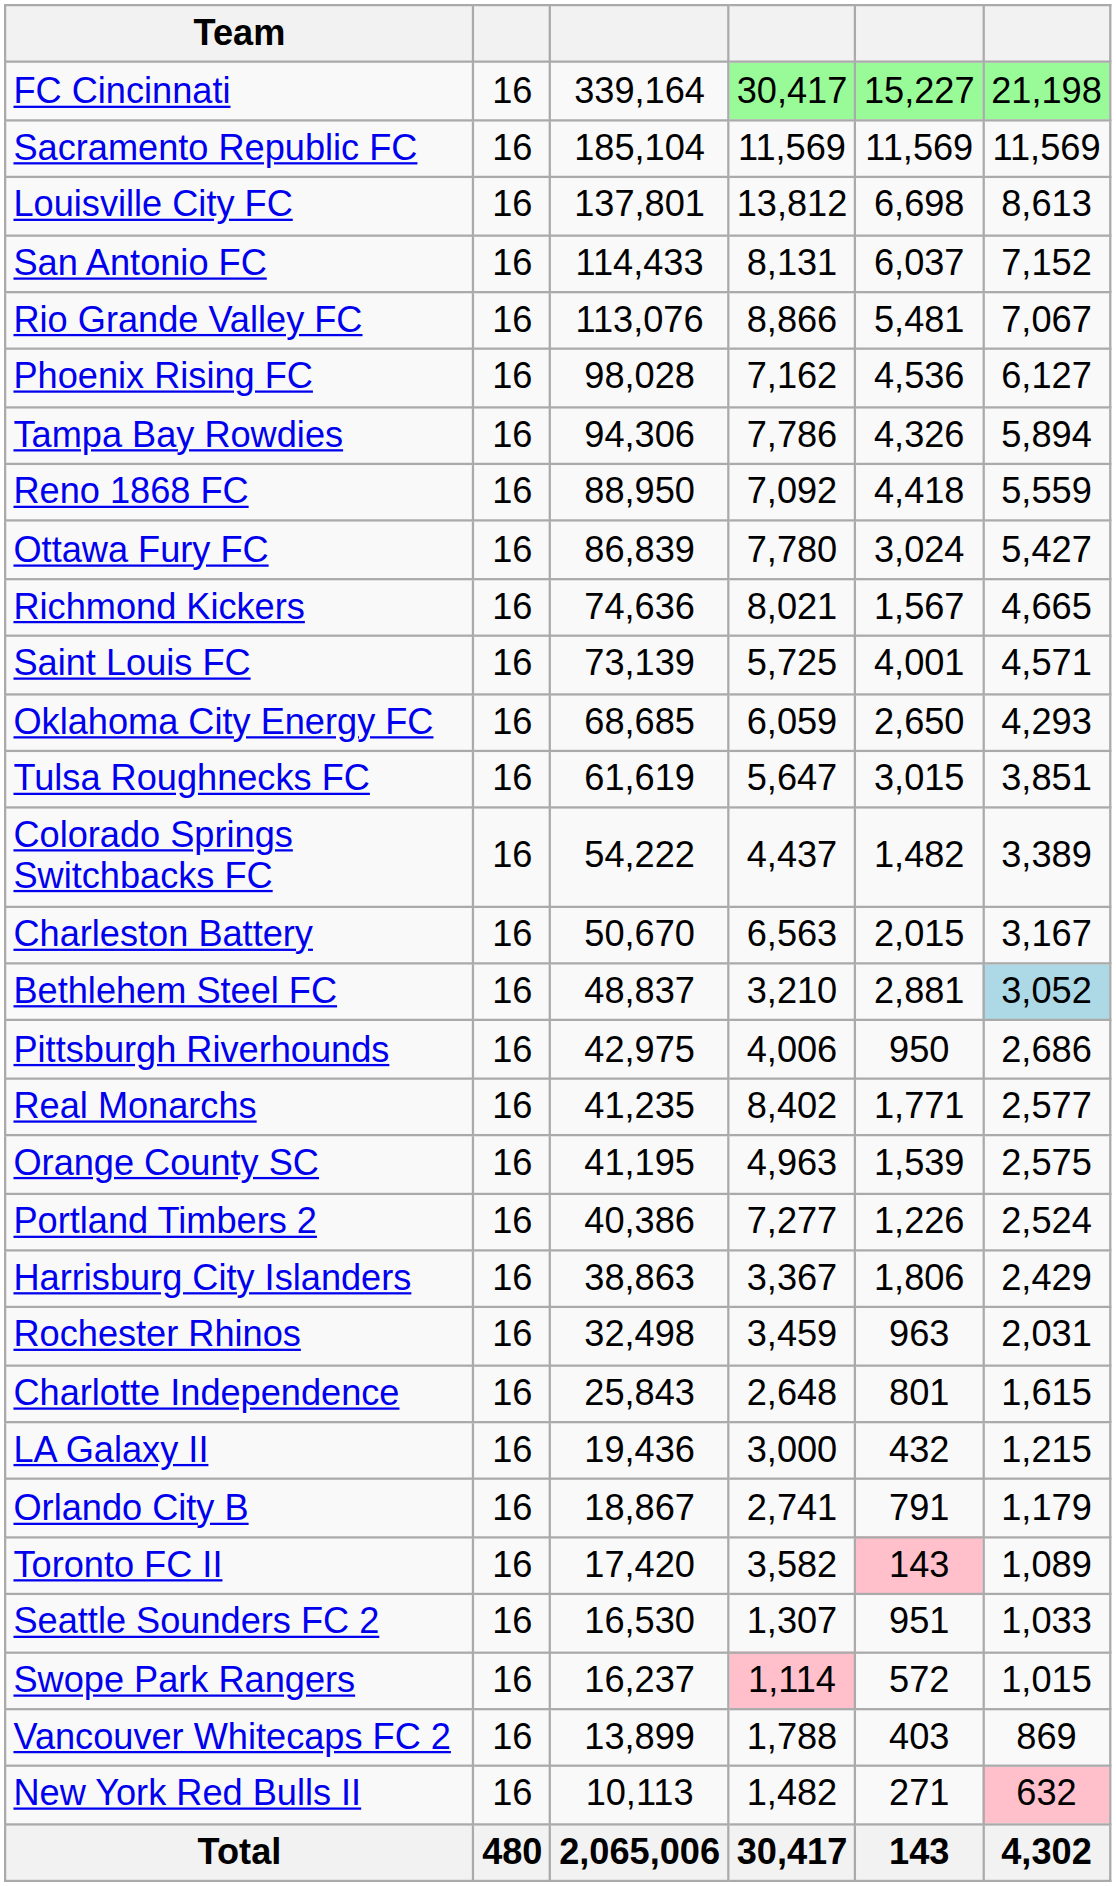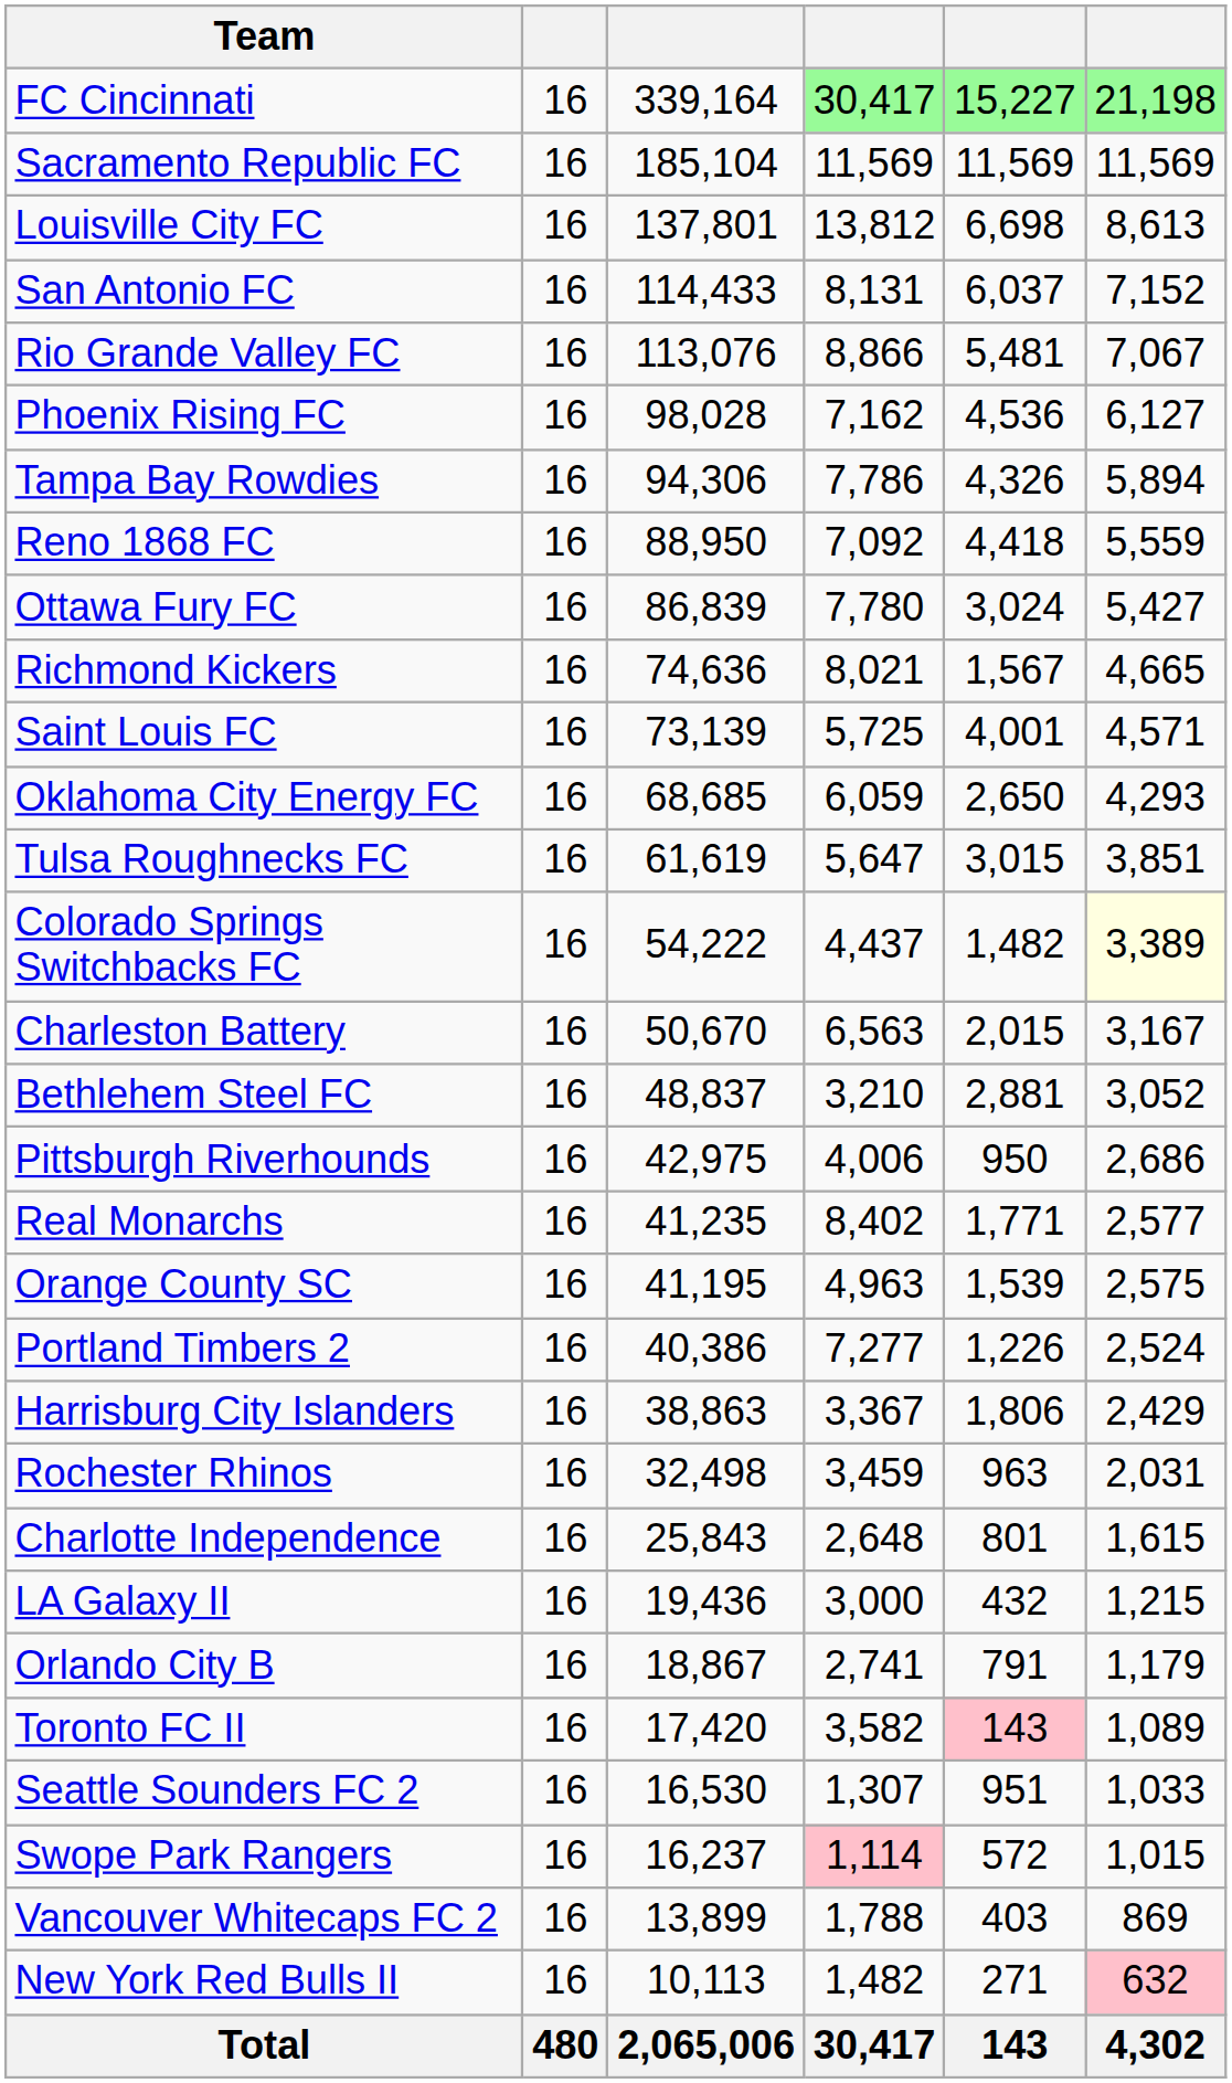Colorado Springs Switchbacks FC | column 6: no background -> lightyellow background
Bethlehem Steel FC | column 6: lightblue background -> no background
